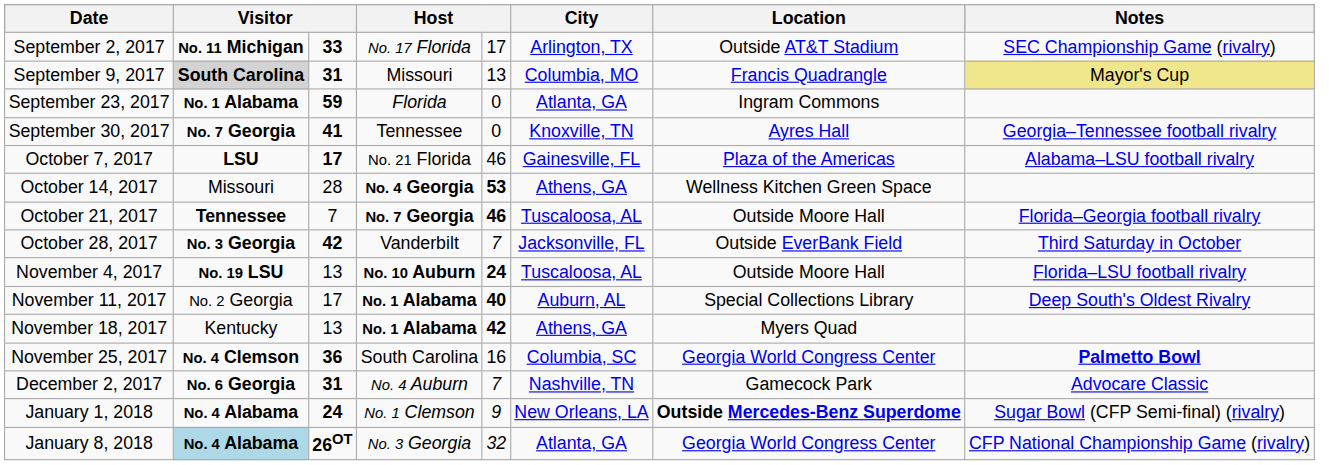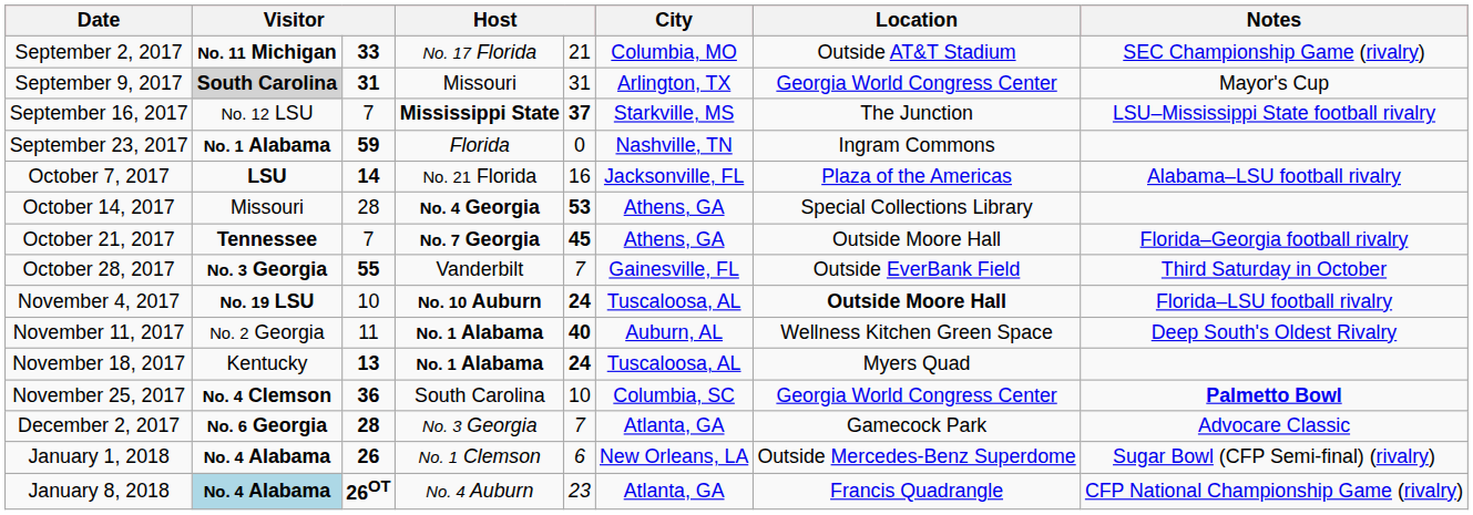September 2, 2017 | column 5: 17 -> 21
September 2, 2017 | City: Arlington, TX -> Columbia, MO
September 9, 2017 | column 5: 13 -> 31
September 9, 2017 | City: Columbia, MO -> Arlington, TX
September 9, 2017 | Location: Francis Quadrangle -> Georgia World Congress Center
September 9, 2017 | Notes: khaki background -> no background
+ row: September 16, 2017 | No. 12 LSU | 7 | Mississippi State | 37 | Starkville, MS | The Junction | LSU–Mississippi State football rivalry
September 23, 2017 | City: Atlanta, GA -> Nashville, TN
- row: September 30, 2017 | No. 7 Georgia | 41 | Tennessee | 0 | Knoxville, TN | Ayres Hall | Georgia–Tennessee football rivalry
October 7, 2017 | column 3: 17 -> 14
October 7, 2017 | column 5: 46 -> 16
October 7, 2017 | City: Gainesville, FL -> Jacksonville, FL
October 14, 2017 | Location: Wellness Kitchen Green Space -> Special Collections Library
October 21, 2017 | column 5: 46 -> 45
October 21, 2017 | City: Tuscaloosa, AL -> Athens, GA
October 28, 2017 | column 3: 42 -> 55
October 28, 2017 | City: Jacksonville, FL -> Gainesville, FL
November 4, 2017 | column 3: 13 -> 10
November 4, 2017 | Location: normal -> bold
November 11, 2017 | column 3: 17 -> 11
November 11, 2017 | Location: Special Collections Library -> Wellness Kitchen Green Space
November 18, 2017 | column 3: normal -> bold
November 18, 2017 | column 5: 42 -> 24
November 18, 2017 | City: Athens, GA -> Tuscaloosa, AL
November 25, 2017 | column 5: 16 -> 10
December 2, 2017 | column 3: 31 -> 28
December 2, 2017 | column 4: No. 4 Auburn -> No. 3 Georgia
December 2, 2017 | City: Nashville, TN -> Atlanta, GA
January 1, 2018 | column 3: 24 -> 26
January 1, 2018 | column 5: 9 -> 6
January 1, 2018 | Location: bold -> normal
January 8, 2018 | column 4: No. 3 Georgia -> No. 4 Auburn
January 8, 2018 | column 5: 32 -> 23
January 8, 2018 | Location: Georgia World Congress Center -> Francis Quadrangle
